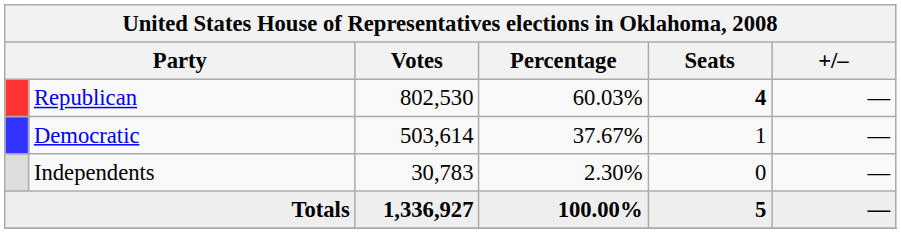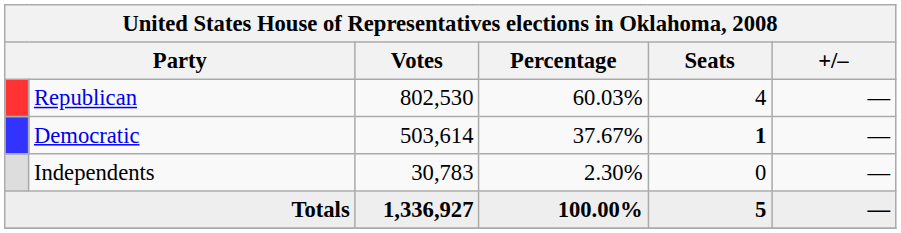Republican | Seats: bold -> normal
Democratic | Seats: normal -> bold
